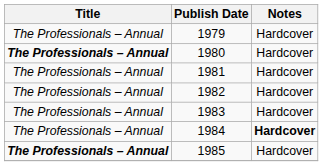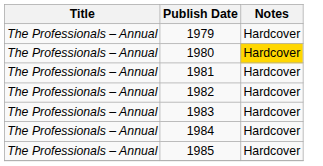1980 | Title: bold -> normal
1980 | Notes: no background -> gold background
1984 | Notes: bold -> normal
1985 | Title: bold -> normal
